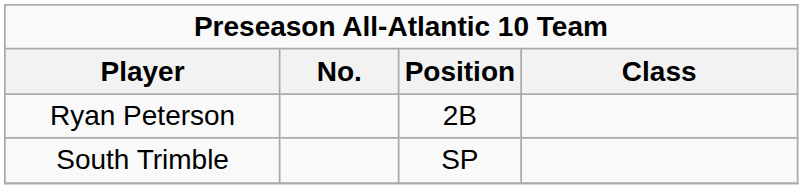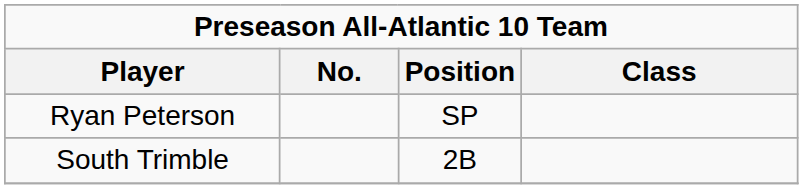Ryan Peterson | Position: 2B -> SP
South Trimble | Position: SP -> 2B
